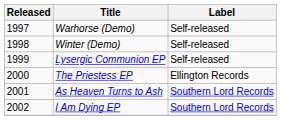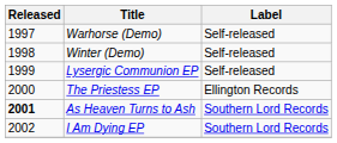As Heaven Turns to Ash | Released: normal -> bold
